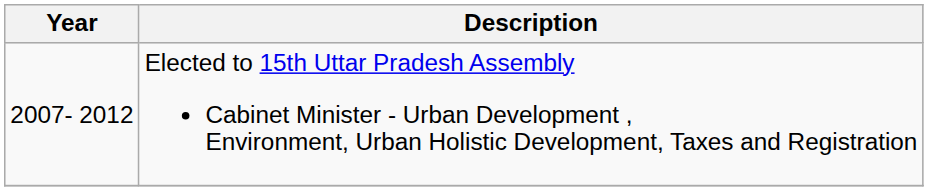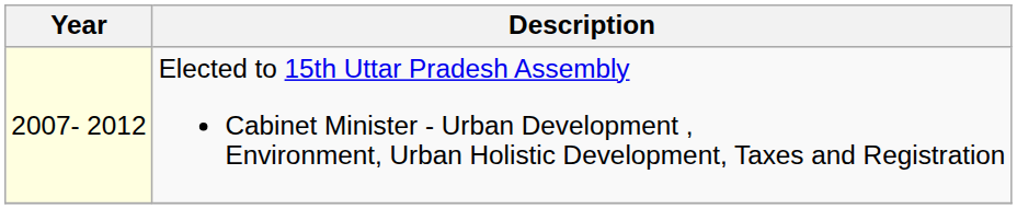row 2 | Year: no background -> lightyellow background
